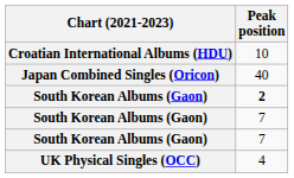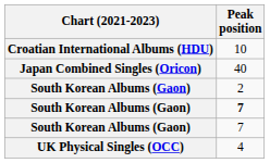row 4 | Peak position: bold -> normal
row 5 | Peak position: normal -> bold
